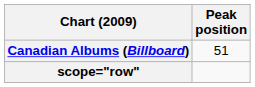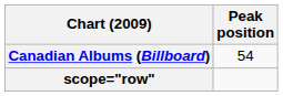Canadian Albums (Billboard) | Peak position: 51 -> 54
